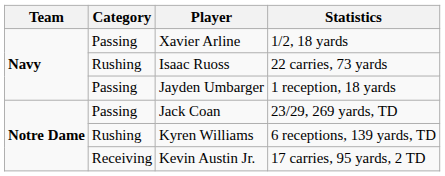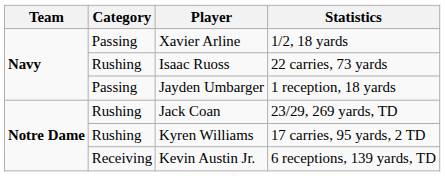Jack Coan | Category: Passing -> Rushing
Kyren Williams | Statistics: 6 receptions, 139 yards, TD -> 17 carries, 95 yards, 2 TD
Kevin Austin Jr. | Statistics: 17 carries, 95 yards, 2 TD -> 6 receptions, 139 yards, TD
